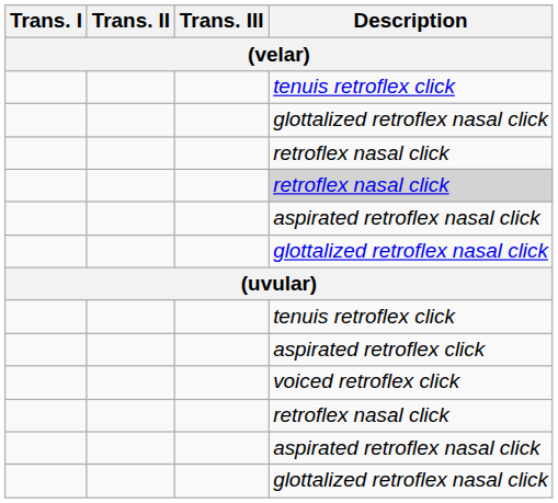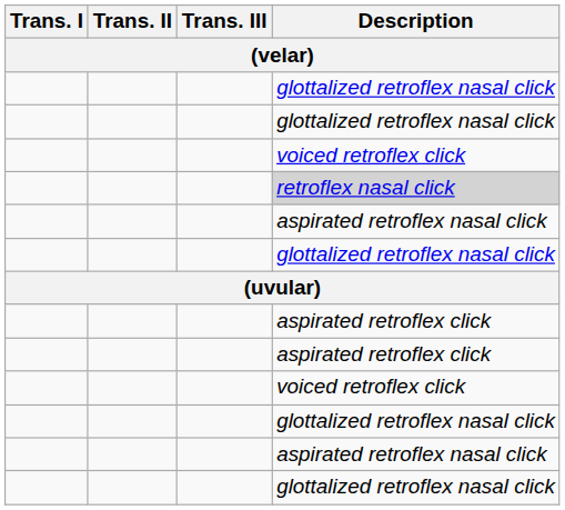row 3 | Description: tenuis retroflex click -> glottalized retroflex nasal click
row 5 | Description: retroflex nasal click -> voiced retroflex click
row 10 | Description: tenuis retroflex click -> aspirated retroflex click
row 13 | Description: retroflex nasal click -> glottalized retroflex nasal click
